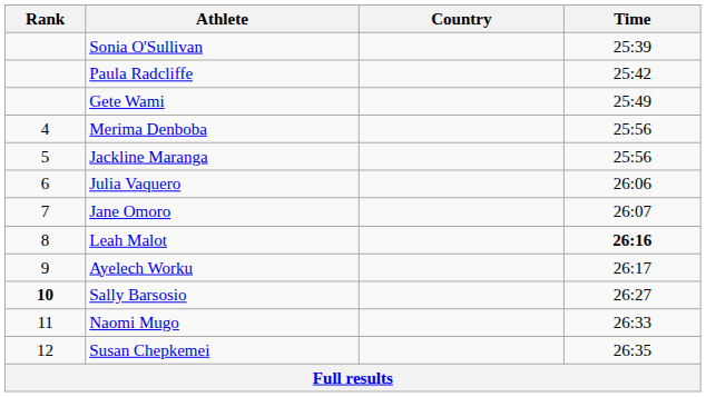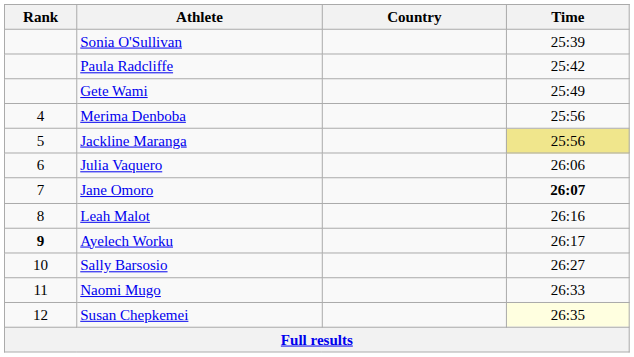Jackline Maranga | Time: no background -> khaki background
Jane Omoro | Time: normal -> bold
Leah Malot | Time: bold -> normal
Ayelech Worku | Rank: normal -> bold
Sally Barsosio | Rank: bold -> normal
Susan Chepkemei | Time: no background -> lightyellow background
